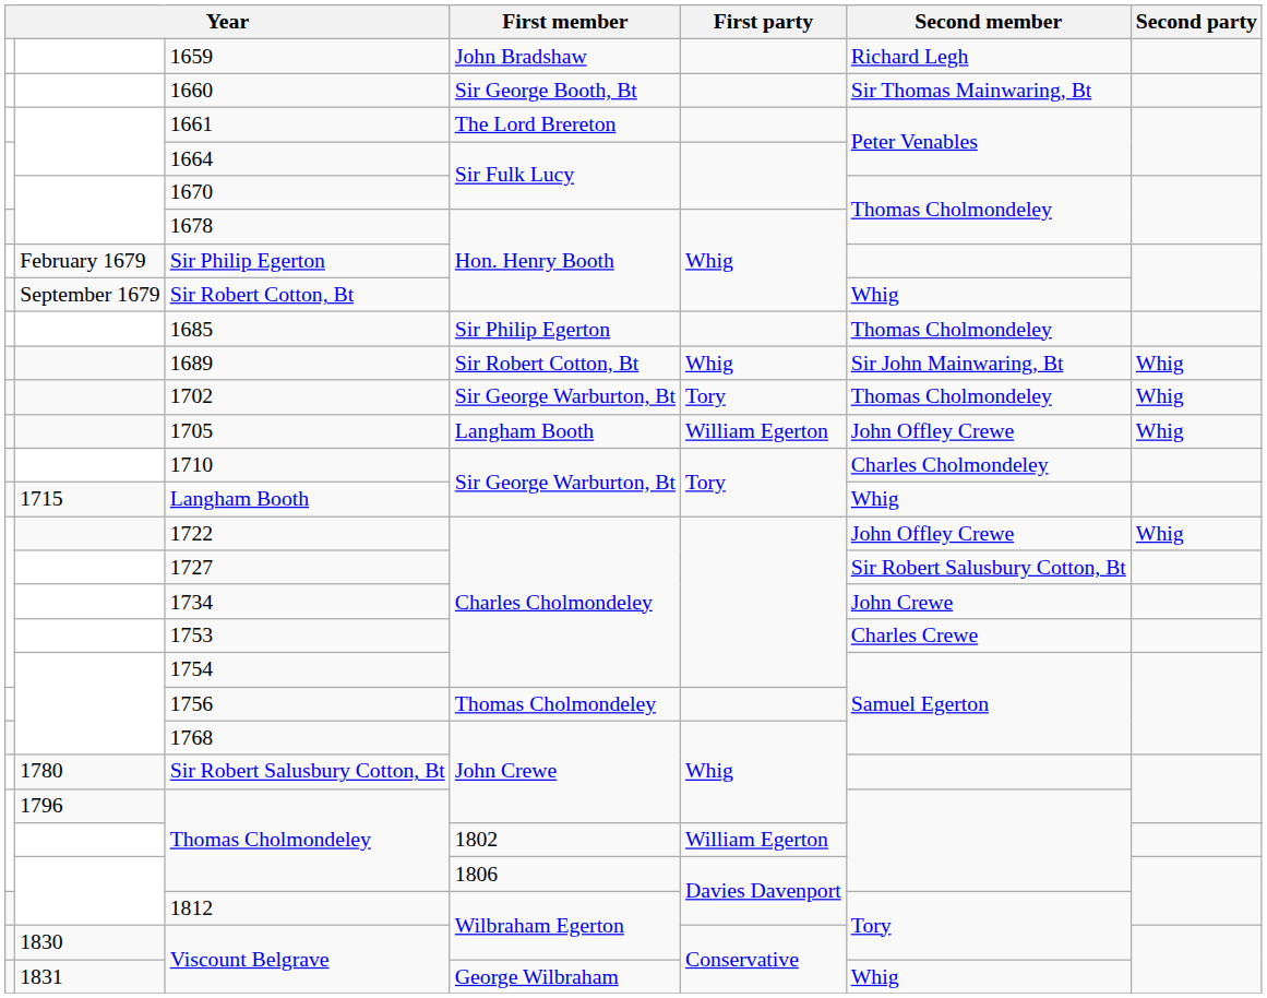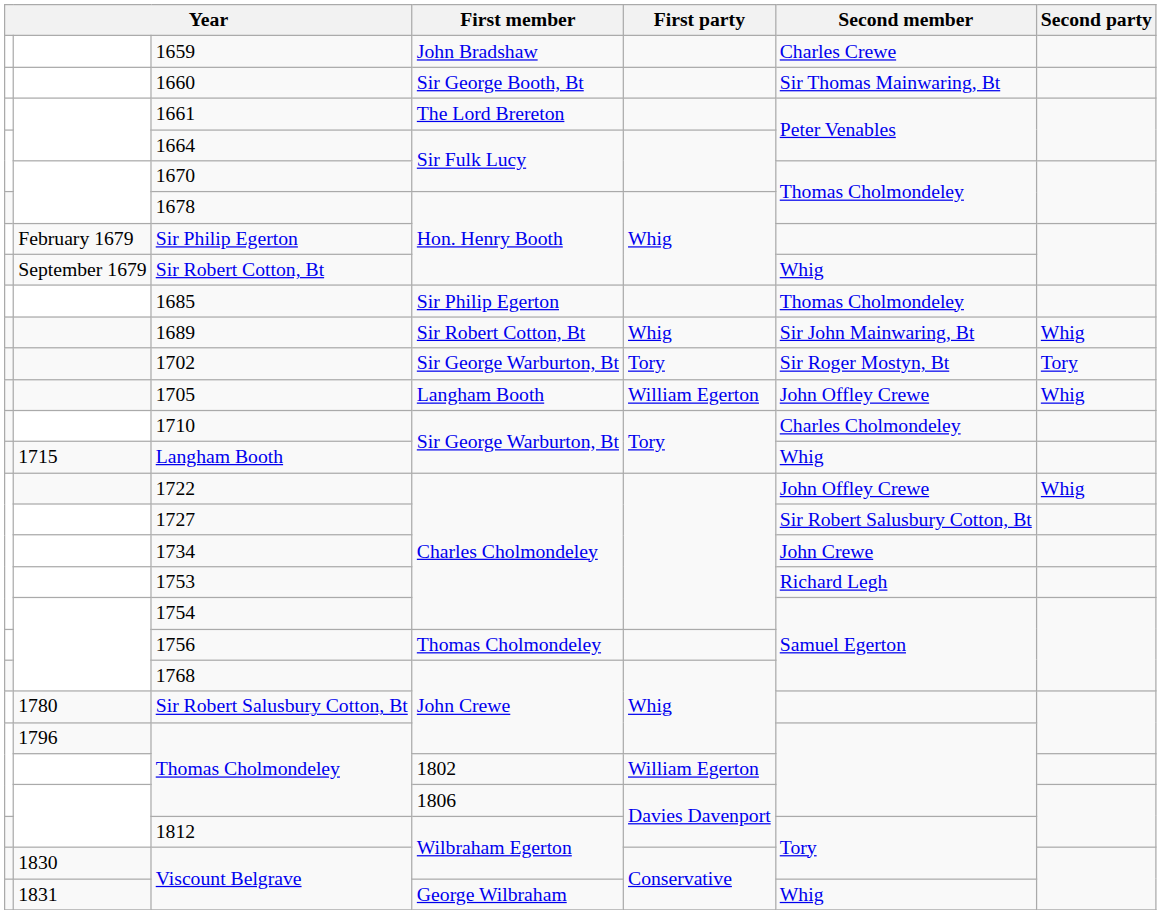1659 | Second member: Richard Legh -> Charles Crewe
1702 | Second member: Thomas Cholmondeley -> Sir Roger Mostyn, Bt
1702 | Second party: Whig -> Tory
1753 | Second member: Charles Crewe -> Richard Legh
